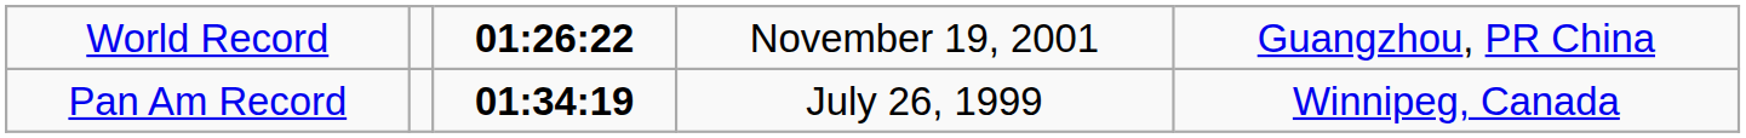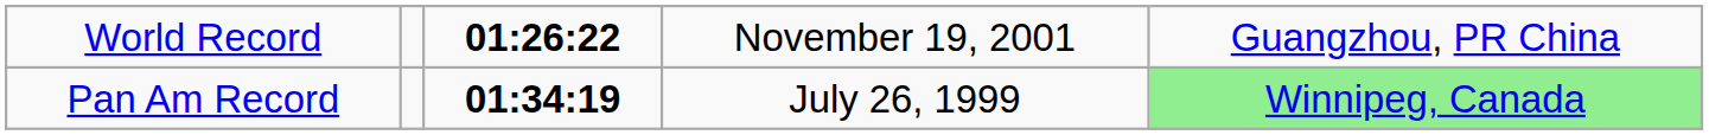Pan Am Record | column 5: no background -> lightgreen background
